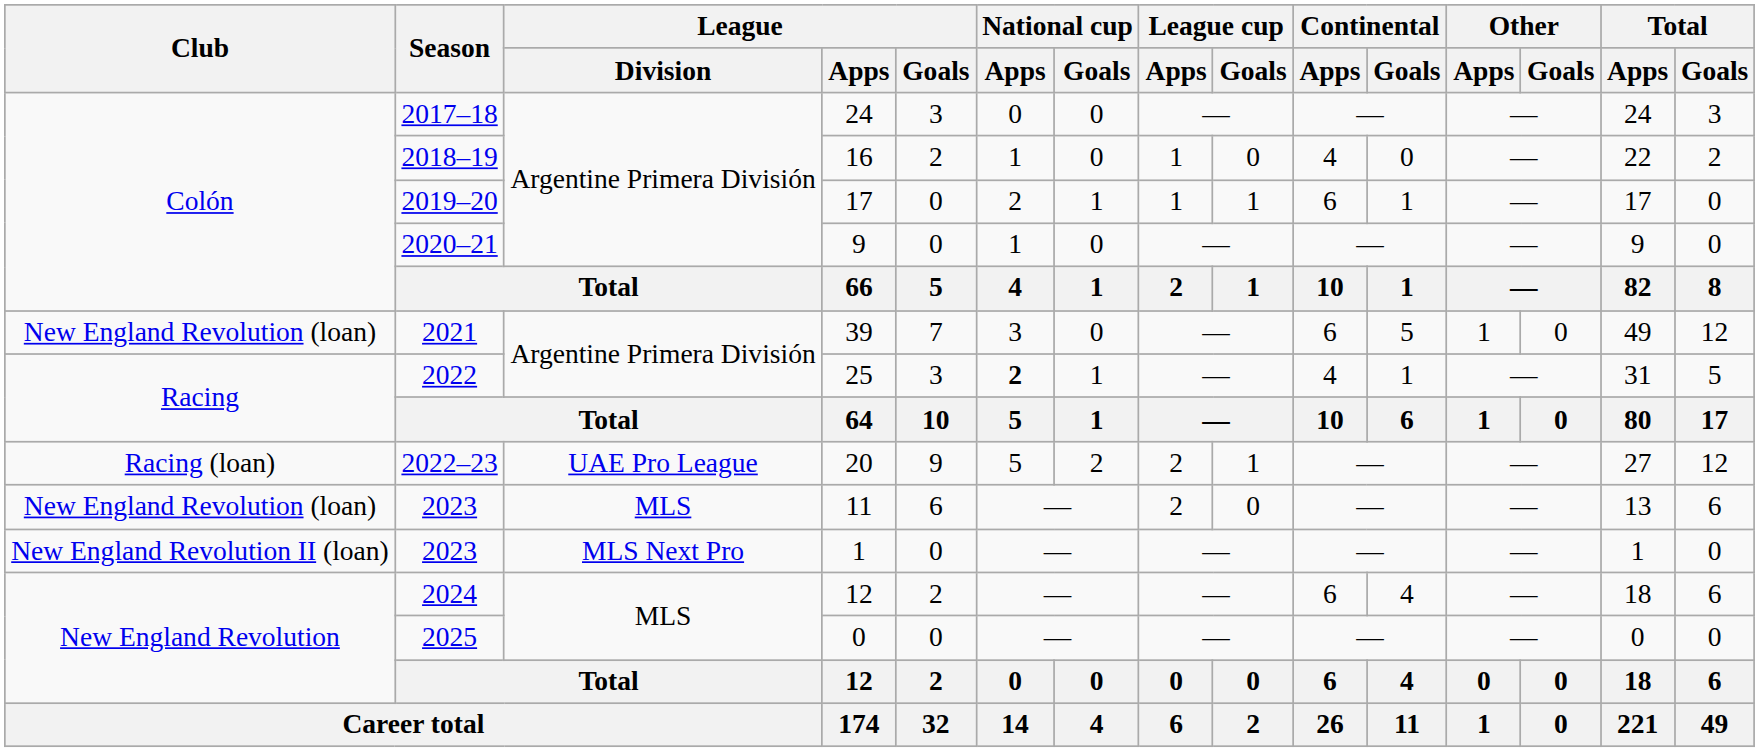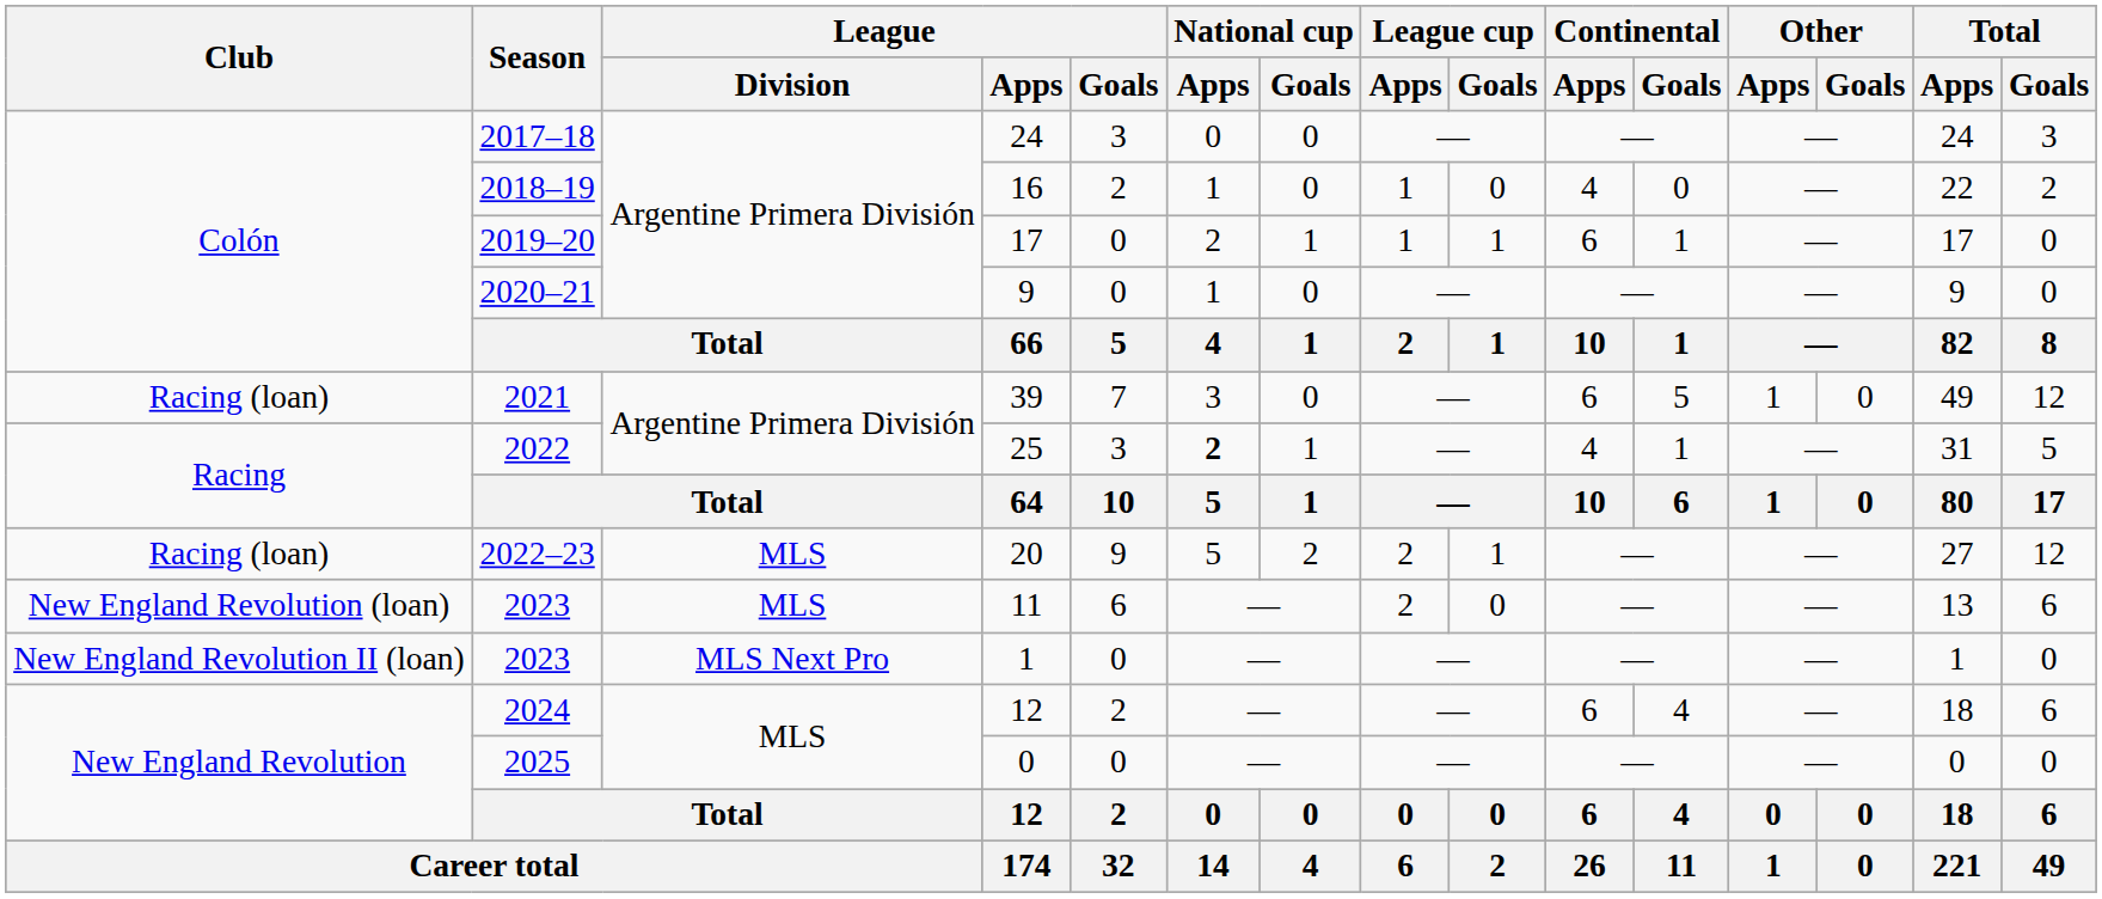39 | Club: New England Revolution (loan) -> Racing (loan)
20 | League / Division: UAE Pro League -> MLS
